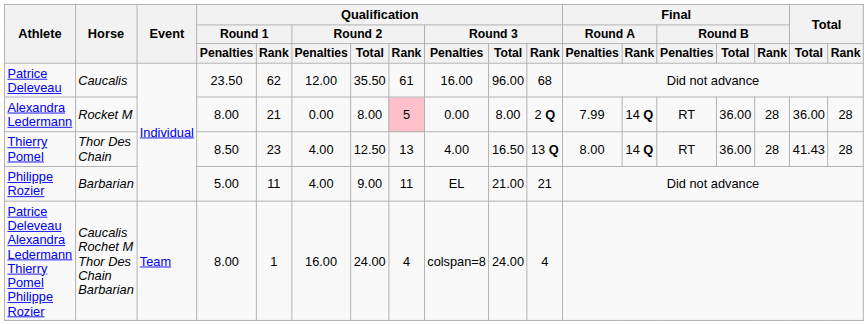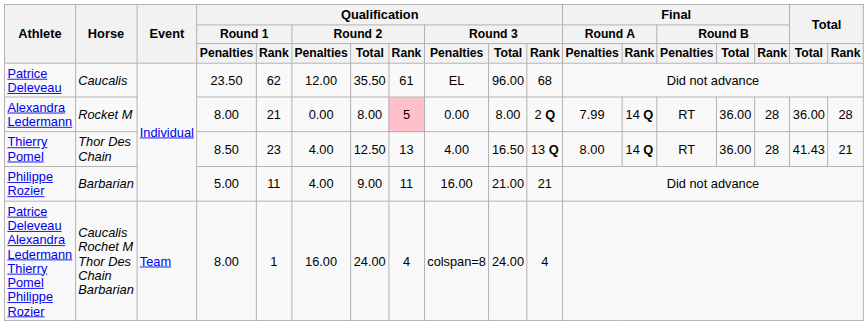Patrice Deleveau | Qualification / Round 3 / Penalties: 16.00 -> EL
Thierry Pomel | Total / Rank: 28 -> 21
Philippe Rozier | Qualification / Round 3 / Penalties: EL -> 16.00
